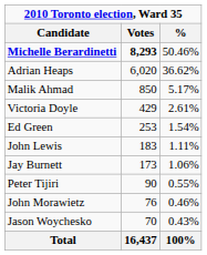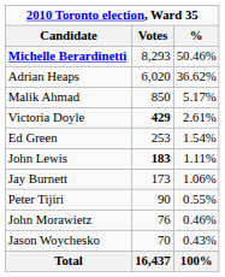Michelle Berardinetti | Votes: bold -> normal
Victoria Doyle | Votes: normal -> bold
John Lewis | Votes: normal -> bold
